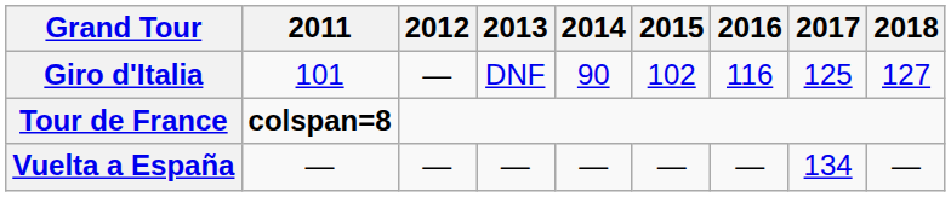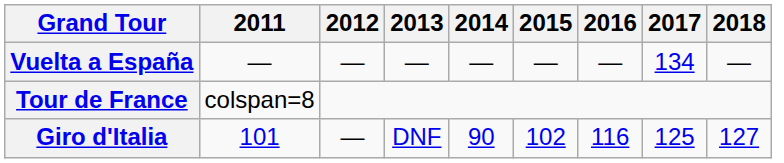rows swapped: Giro d'Italia <-> Vuelta a España
Tour de France | 2011: bold -> normal
